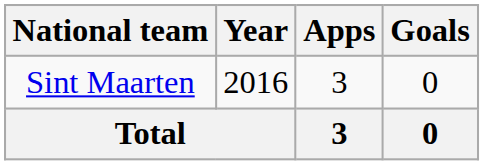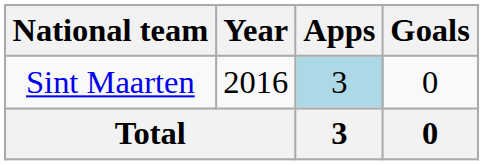Sint Maarten | Apps: no background -> lightblue background
